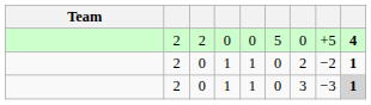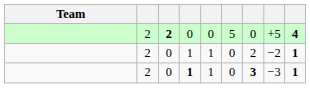row 2 | column 3: normal -> bold
row 4 | column 4: normal -> bold
row 4 | column 7: normal -> bold
row 4 | column 9: lightgrey background -> no background
